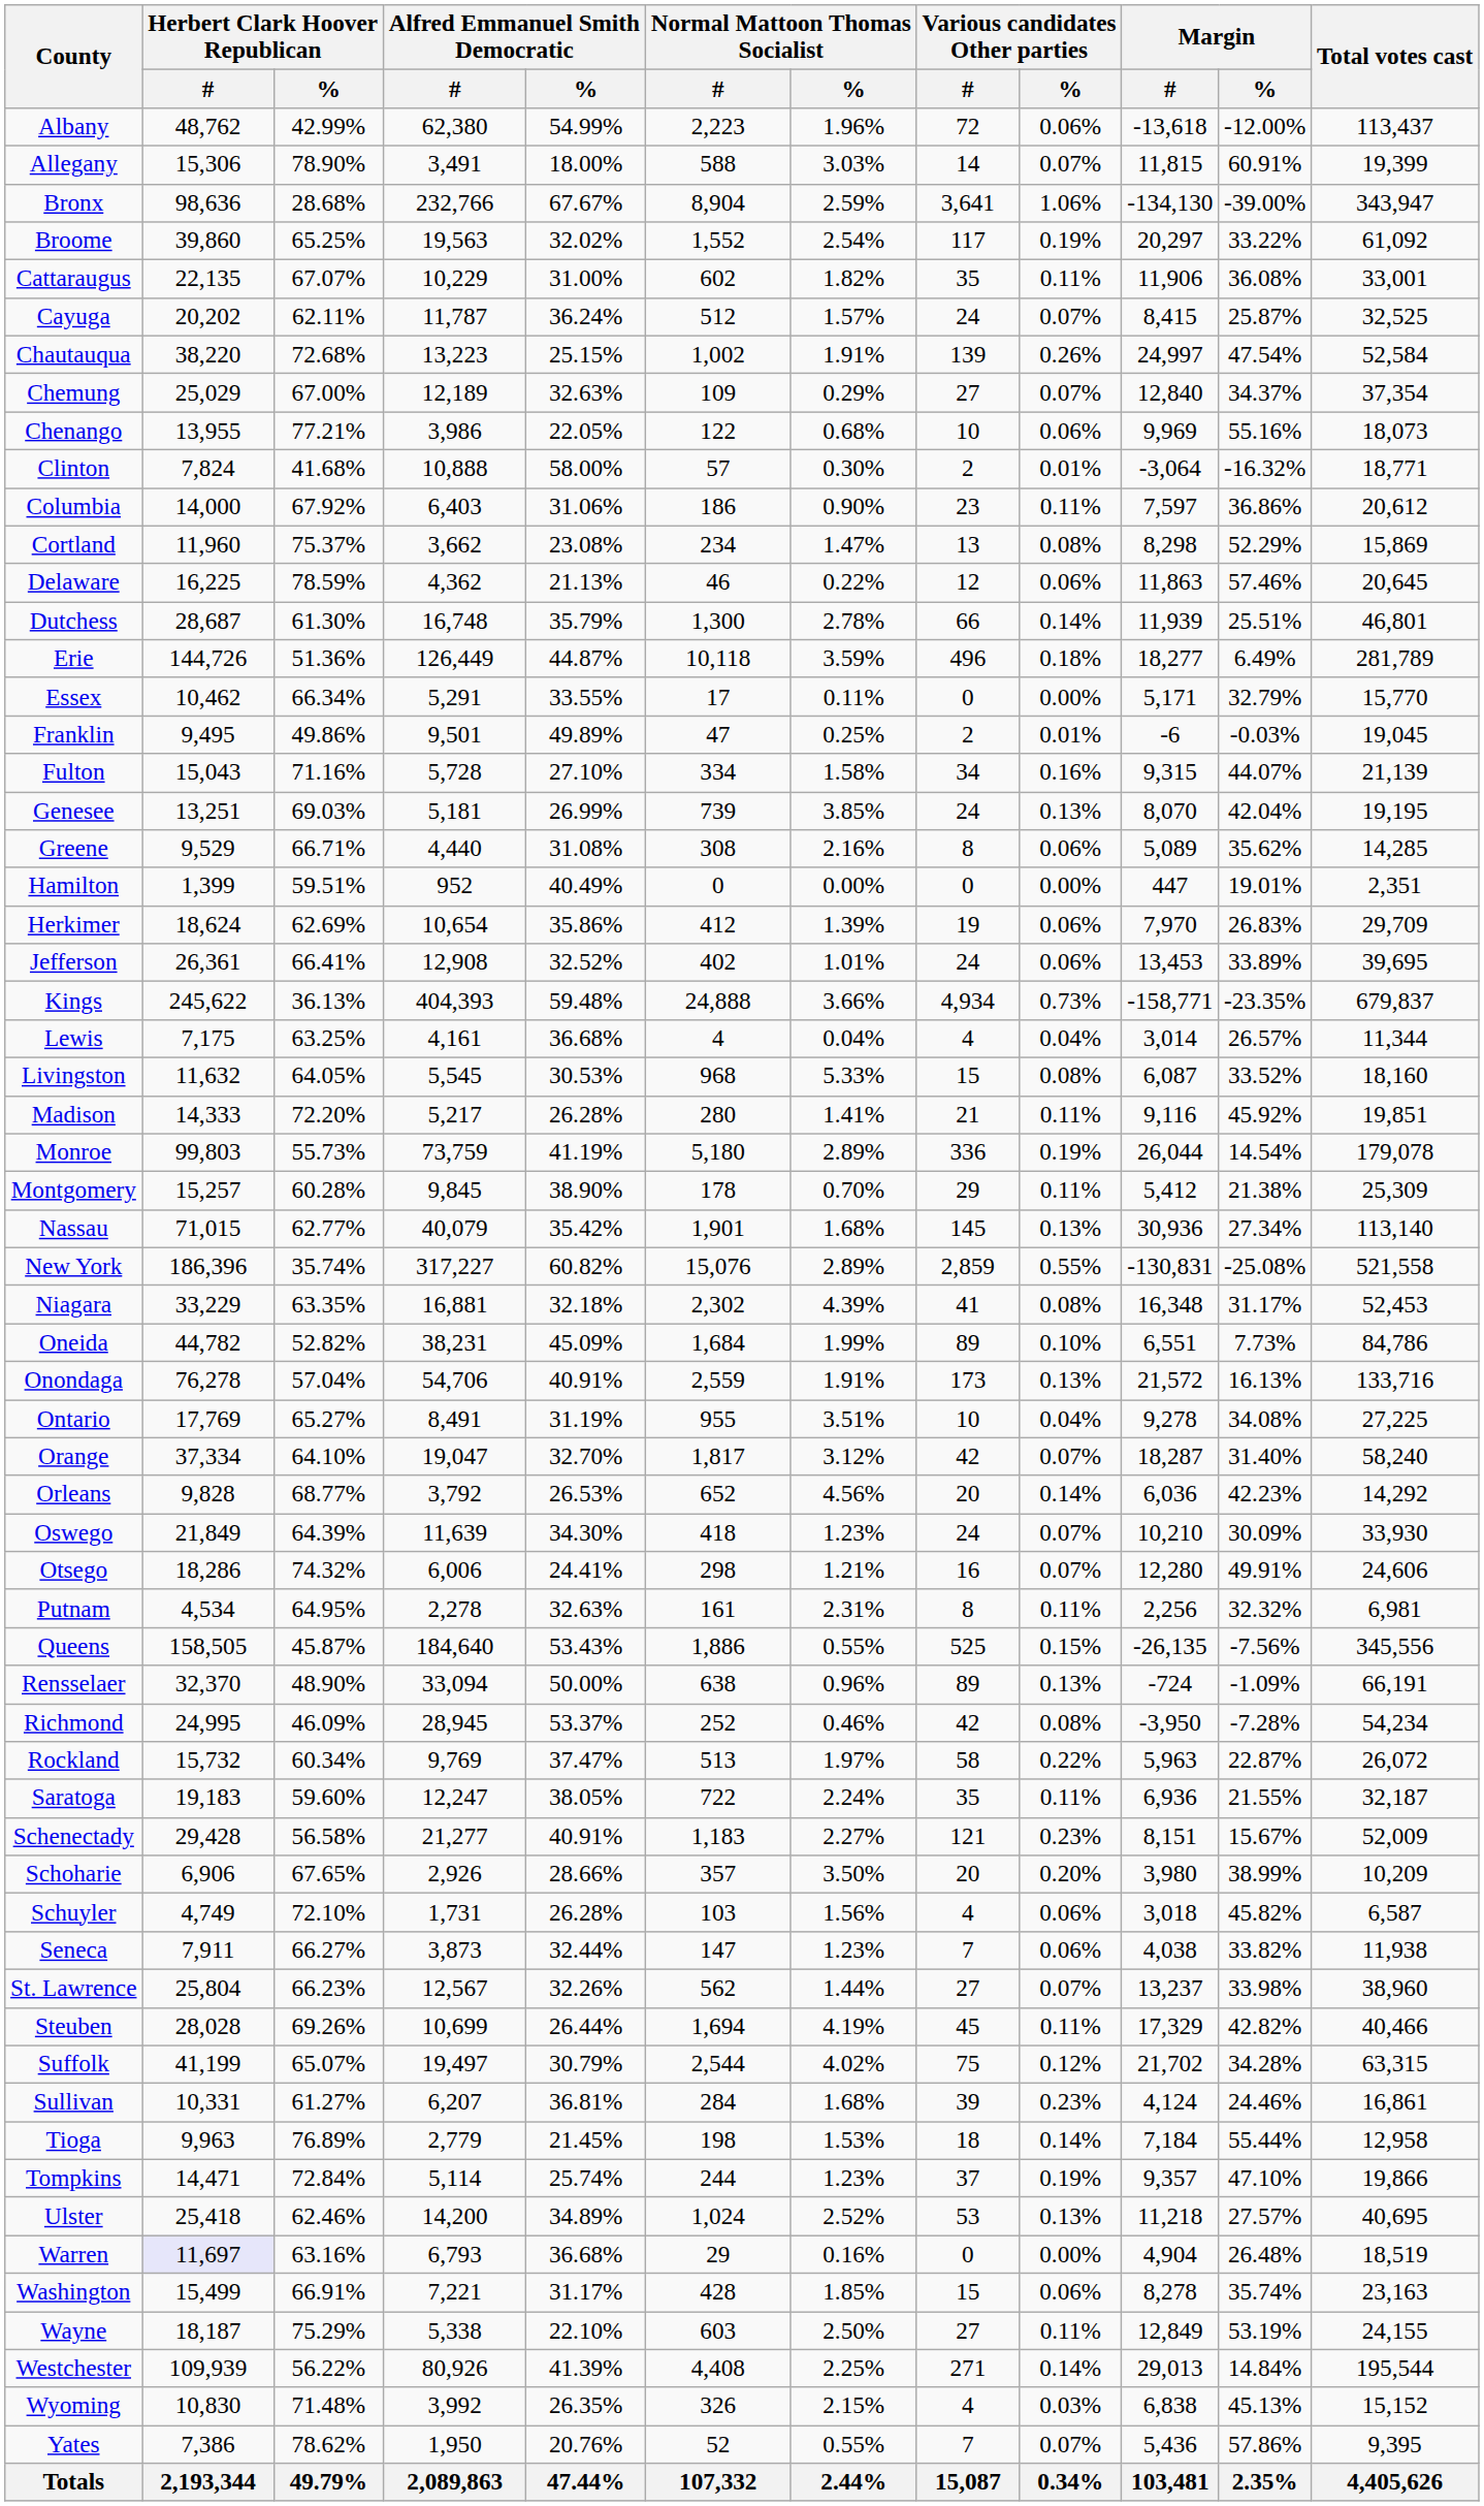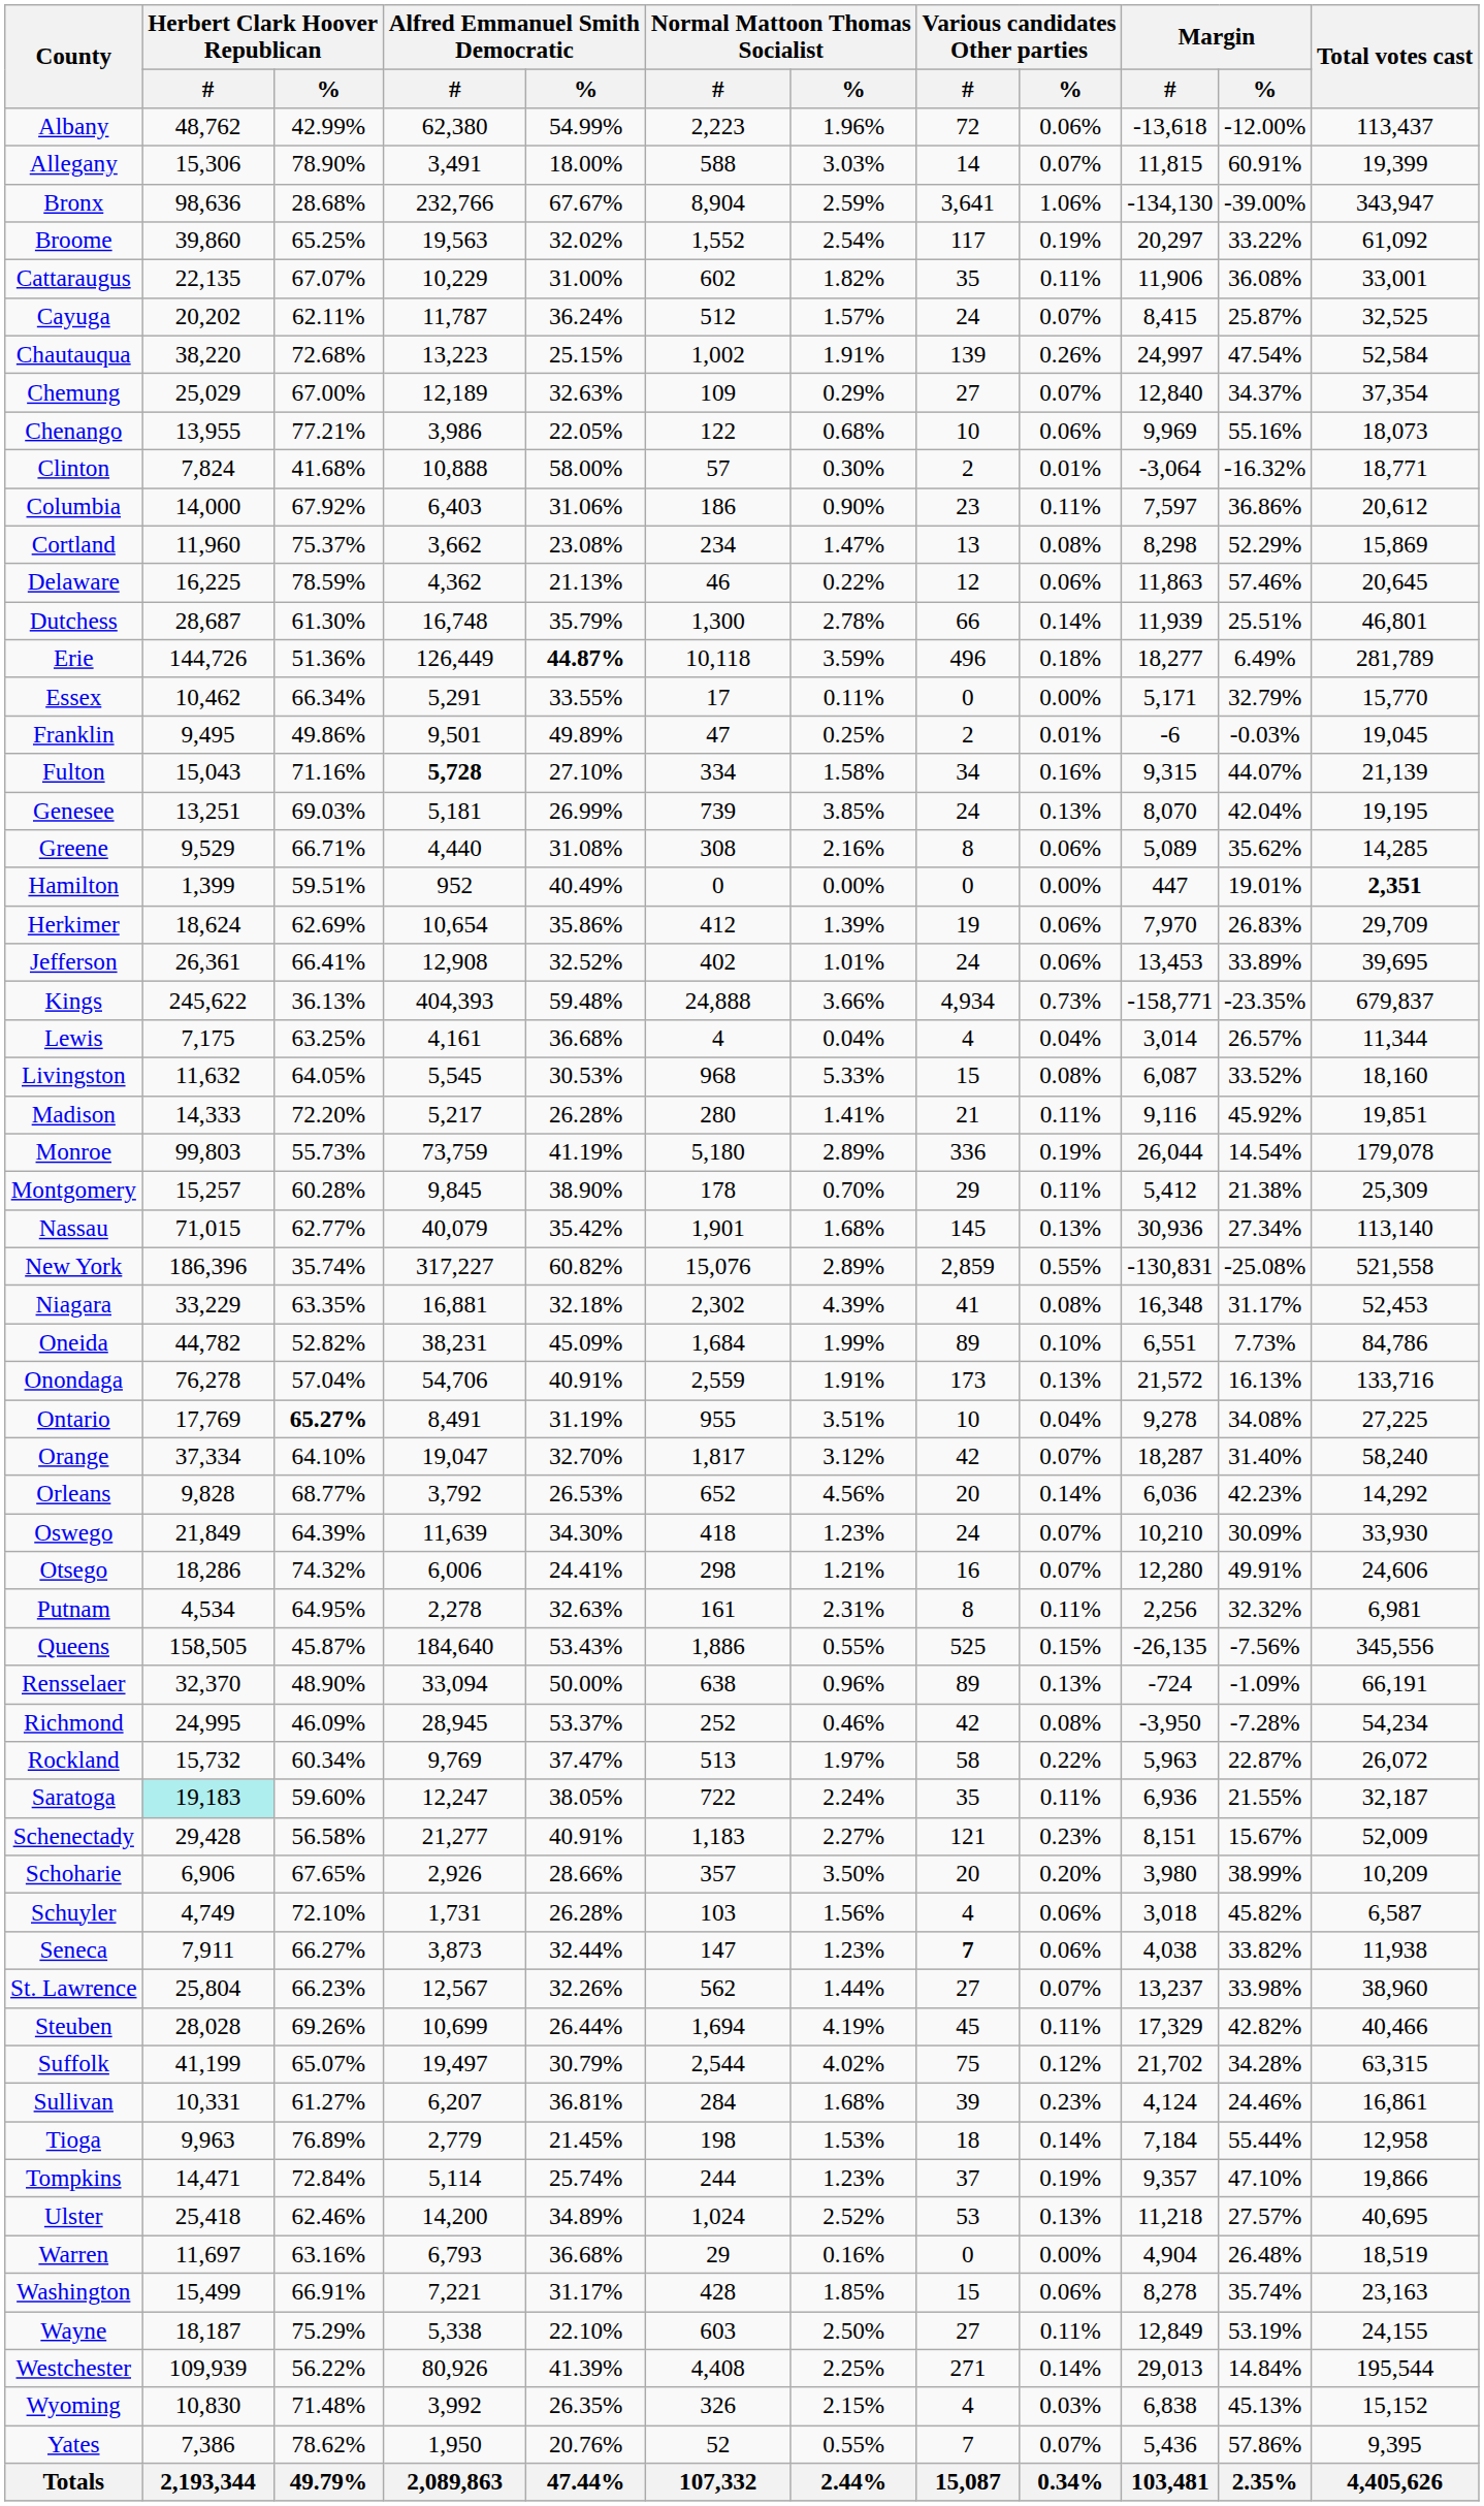Erie | Alfred Emmanuel Smith Democratic / %: normal -> bold
Fulton | Alfred Emmanuel Smith Democratic / #: normal -> bold
Hamilton | Total votes cast: normal -> bold
Ontario | Herbert Clark Hoover Republican / %: normal -> bold
Saratoga | Herbert Clark Hoover Republican / #: no background -> paleturquoise background
Seneca | Various candidates Other parties / #: normal -> bold
Warren | Herbert Clark Hoover Republican / #: lavender background -> no background
